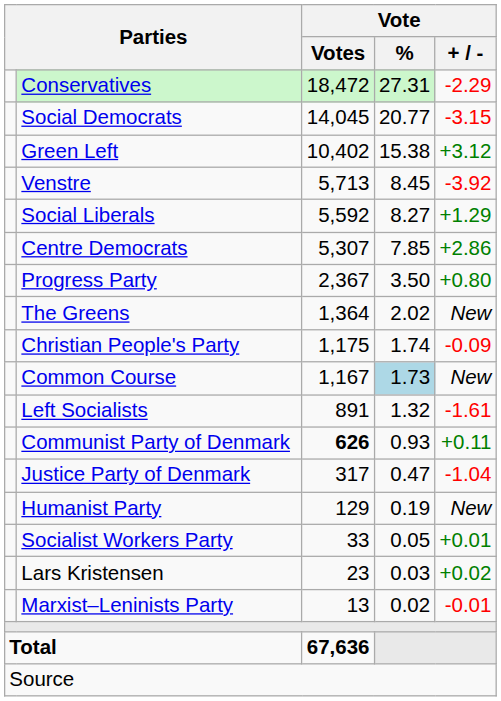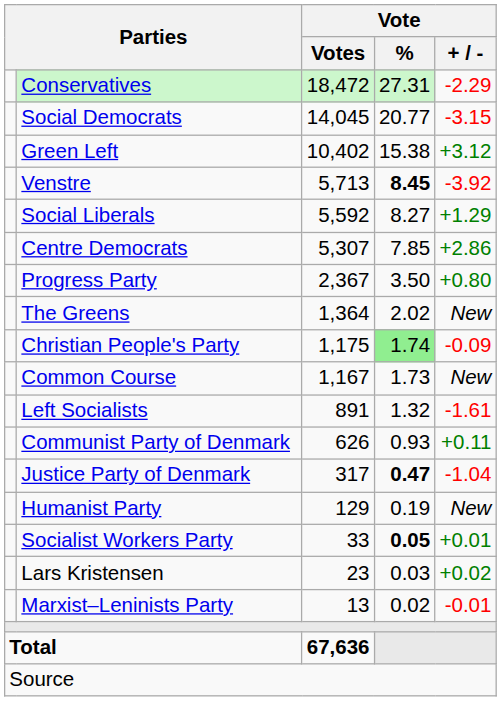Venstre | Vote / %: normal -> bold
Christian People's Party | Vote / %: no background -> lightgreen background
Common Course | Vote / %: lightblue background -> no background
Communist Party of Denmark | Vote / Votes: bold -> normal
Justice Party of Denmark | Vote / %: normal -> bold
Socialist Workers Party | Vote / %: normal -> bold
